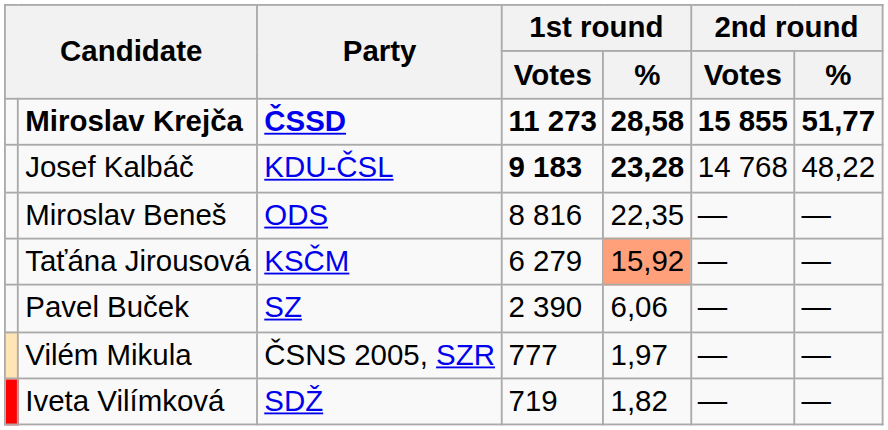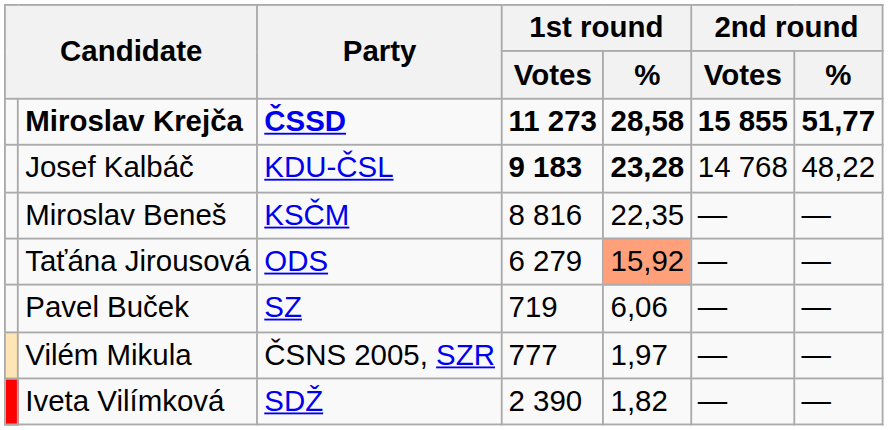Miroslav Beneš | Party: ODS -> KSČM
Taťána Jirousová | Party: KSČM -> ODS
Pavel Buček | 1st round / Votes: 2 390 -> 719
Iveta Vilímková | 1st round / Votes: 719 -> 2 390
